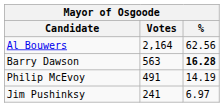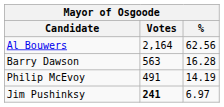Barry Dawson | %: bold -> normal
Jim Pushinksy | Votes: normal -> bold
